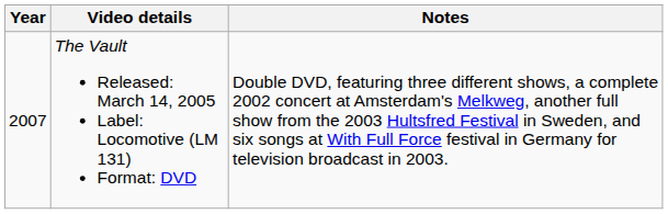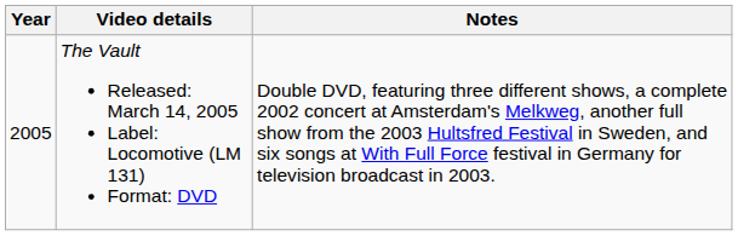row 2 | Year: 2007 -> 2005
